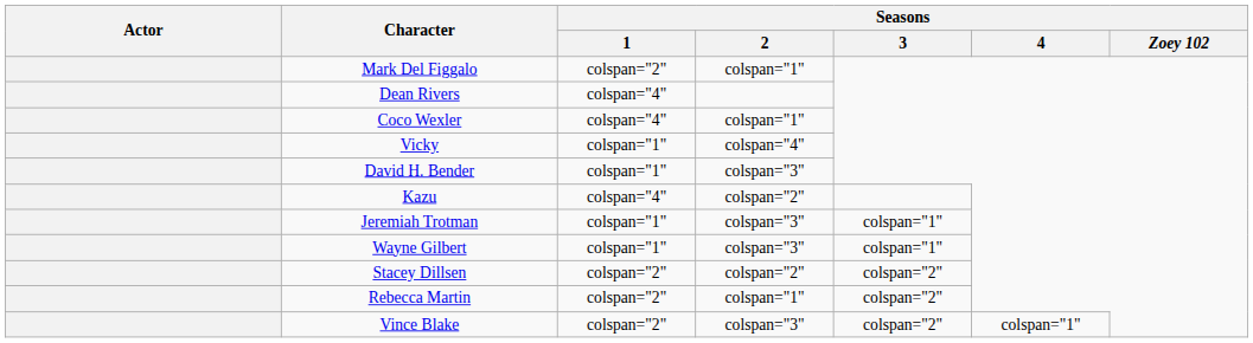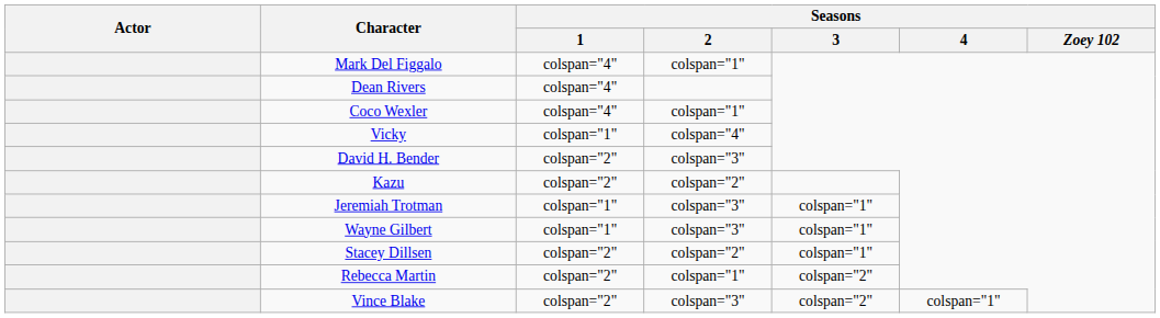Mark Del Figgalo | Seasons / 1: colspan="2" -> colspan="4"
David H. Bender | Seasons / 1: colspan="1" -> colspan="2"
Kazu | Seasons / 1: colspan="4" -> colspan="2"
Stacey Dillsen | Seasons / 3: colspan="2" -> colspan="1"
